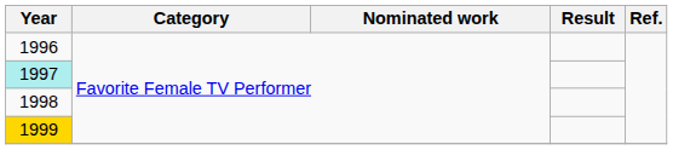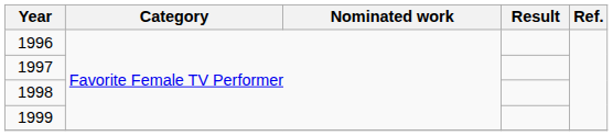1997 | Year: paleturquoise background -> no background
1999 | Year: gold background -> no background
